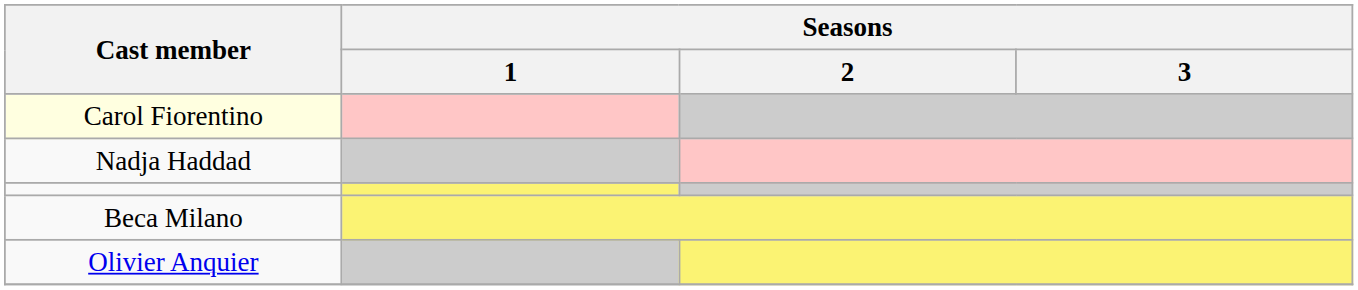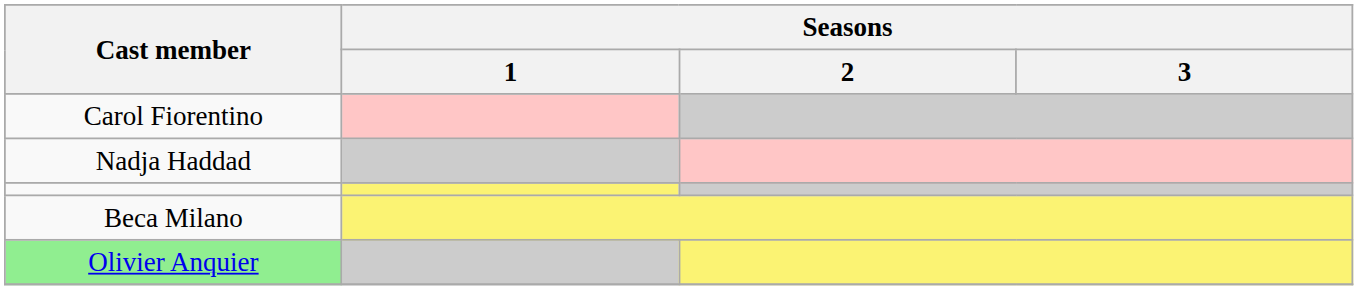Carol Fiorentino | Cast member: lightyellow background -> no background
Olivier Anquier | Cast member: no background -> lightgreen background
